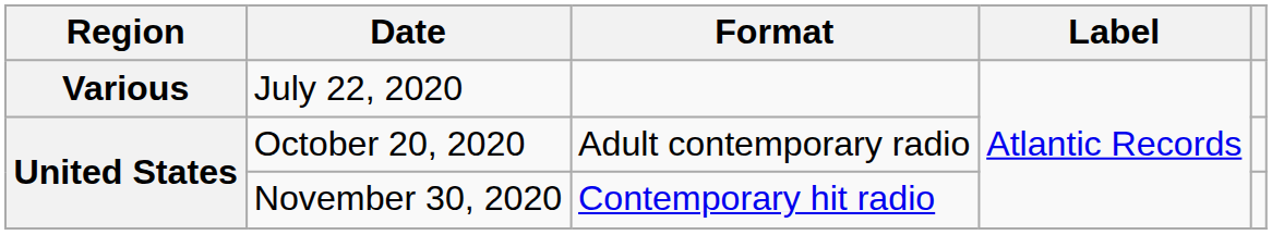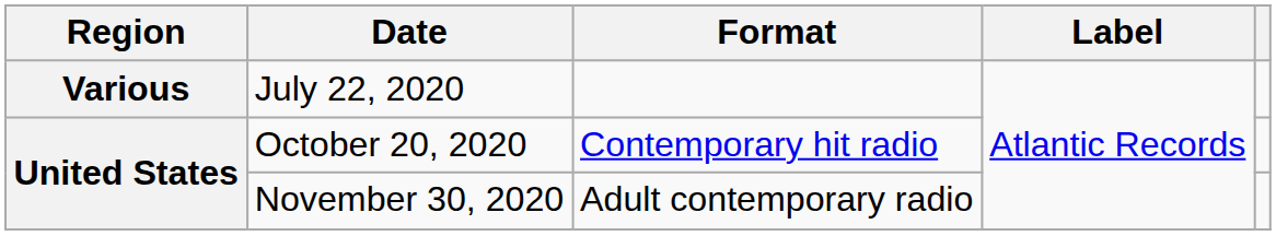October 20, 2020 | Format: Adult contemporary radio -> Contemporary hit radio
November 30, 2020 | Format: Contemporary hit radio -> Adult contemporary radio
